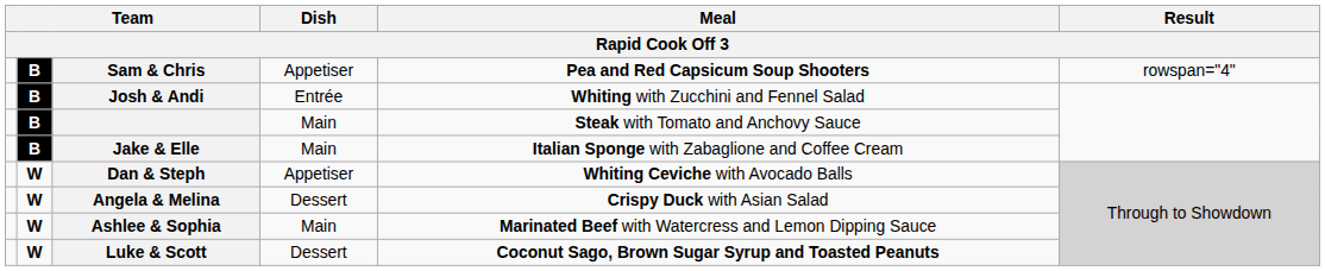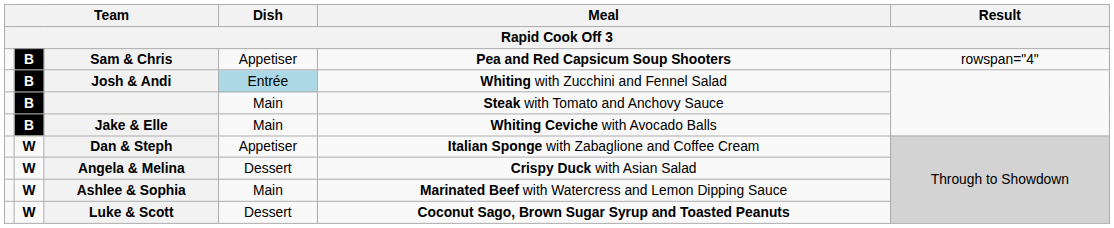Josh & Andi | Dish: no background -> lightblue background
Jake & Elle | Meal: Italian Sponge with Zabaglione and Coffee Cream -> Whiting Ceviche with Avocado Balls
Dan & Steph | Meal: Whiting Ceviche with Avocado Balls -> Italian Sponge with Zabaglione and Coffee Cream
